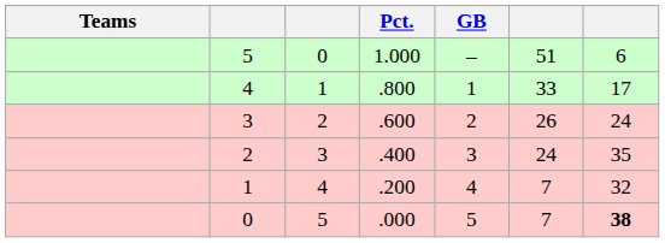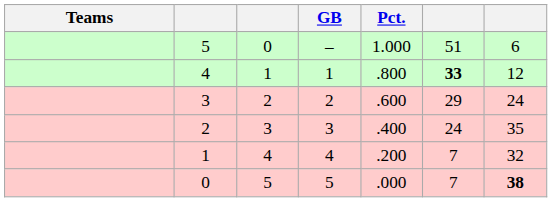columns swapped: Pct. <-> GB
row 3 | column 6: normal -> bold
row 3 | column 7: 17 -> 12
row 4 | column 6: 26 -> 29
